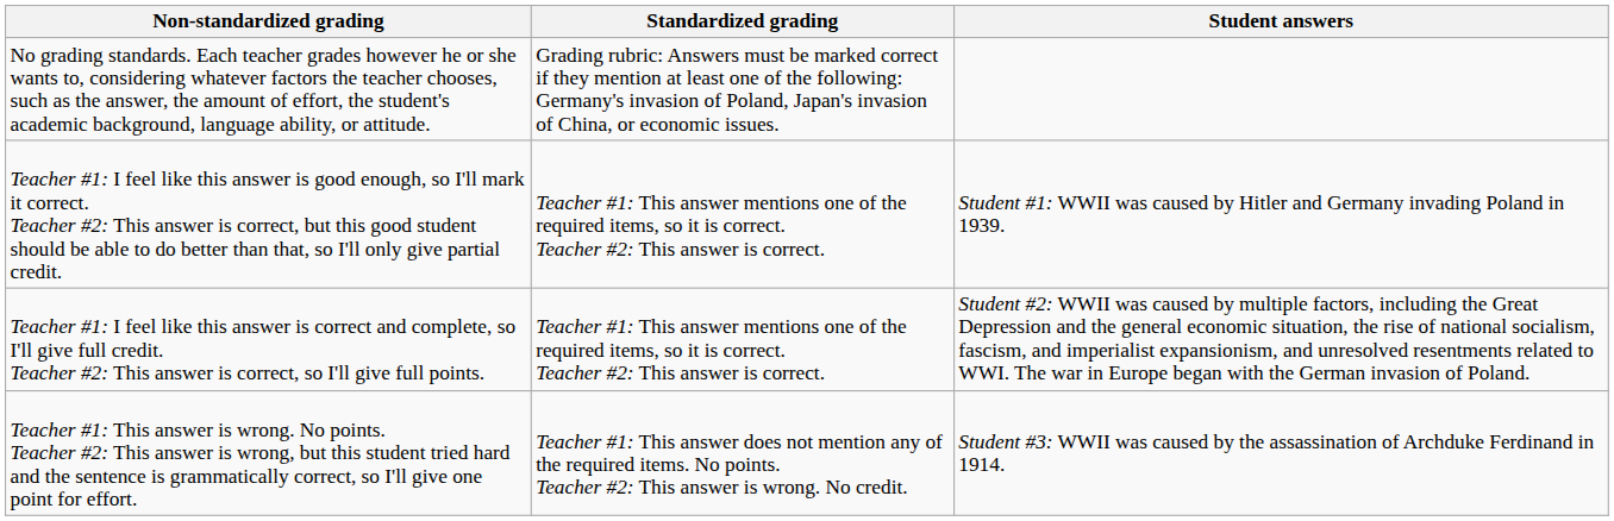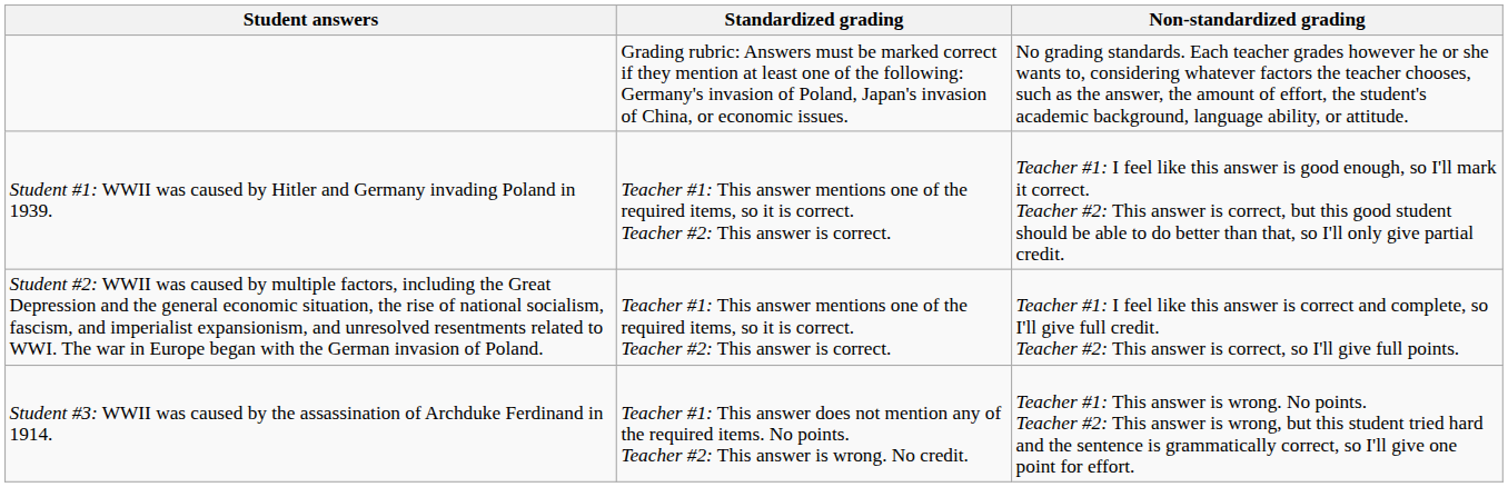columns swapped: Student answers <-> Non-standardized grading
